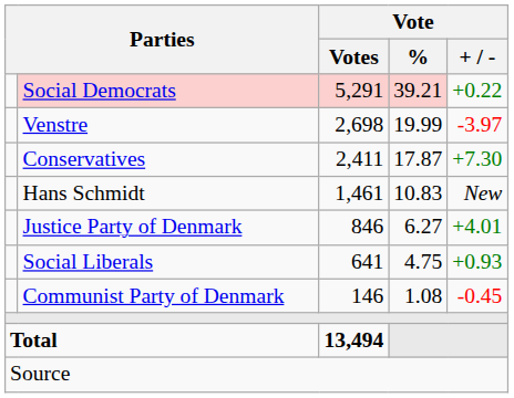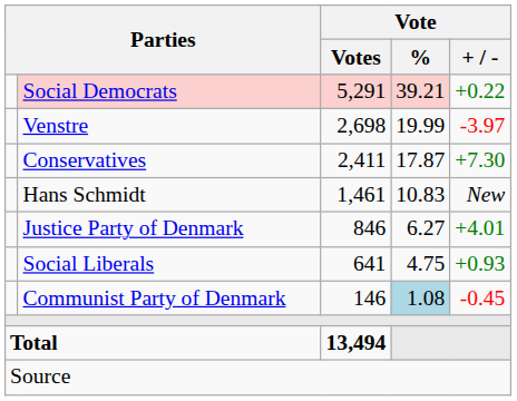Communist Party of Denmark | Vote / %: no background -> lightblue background
